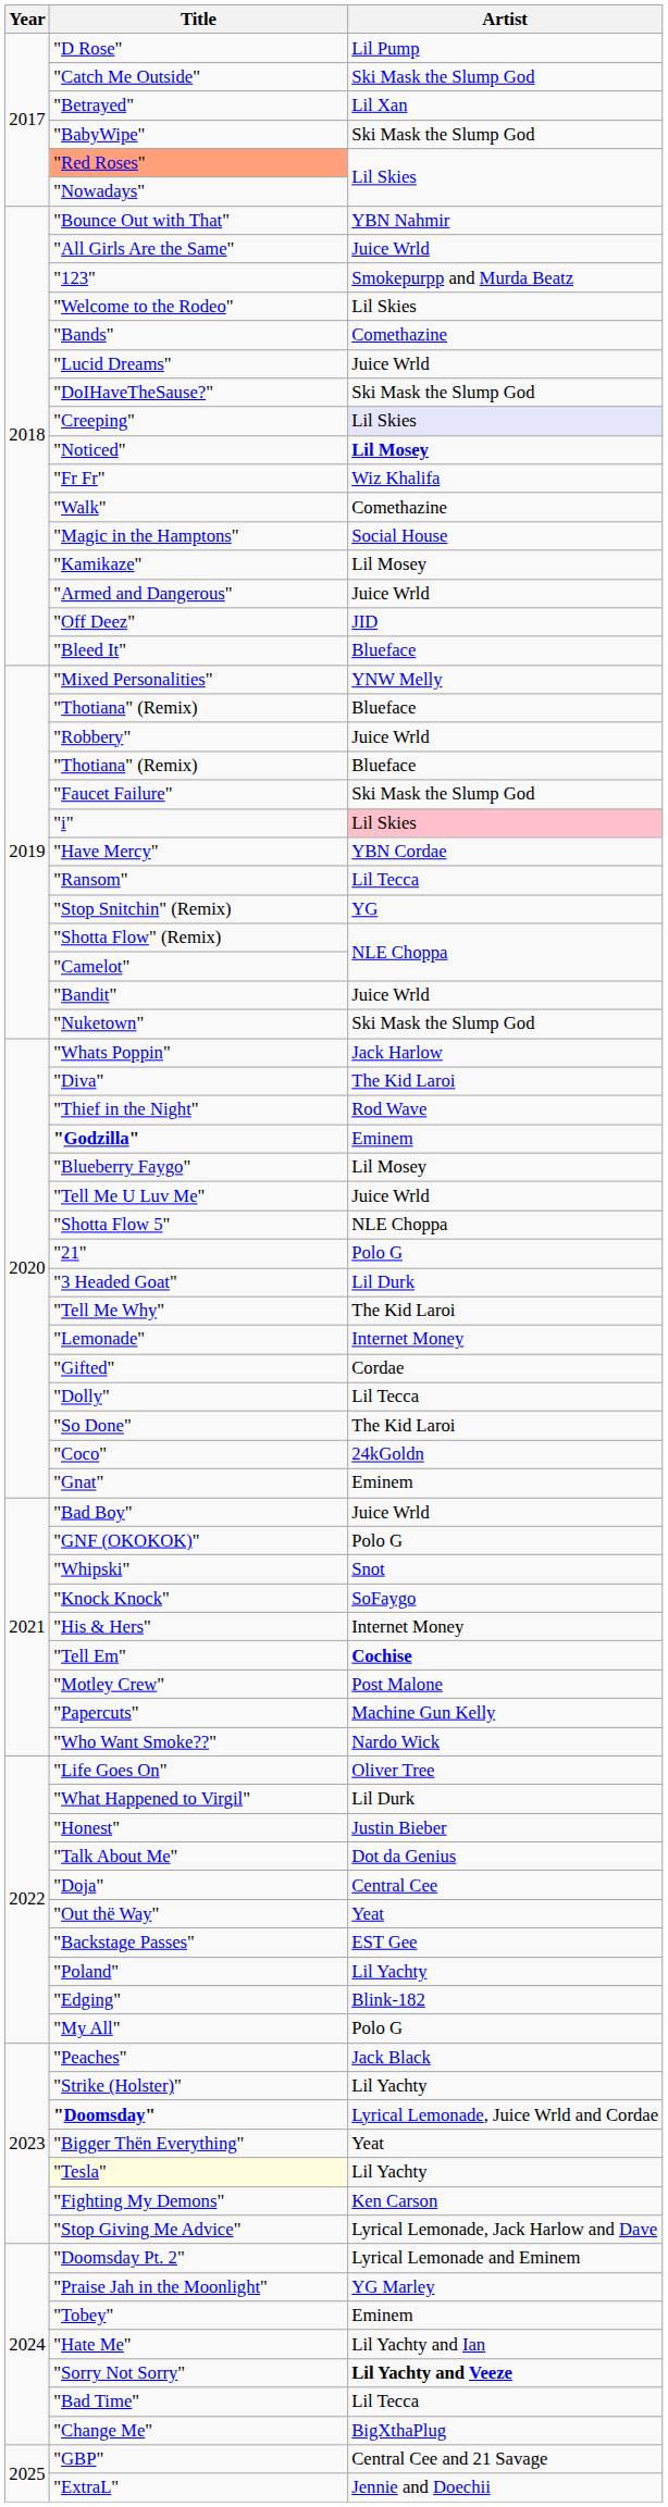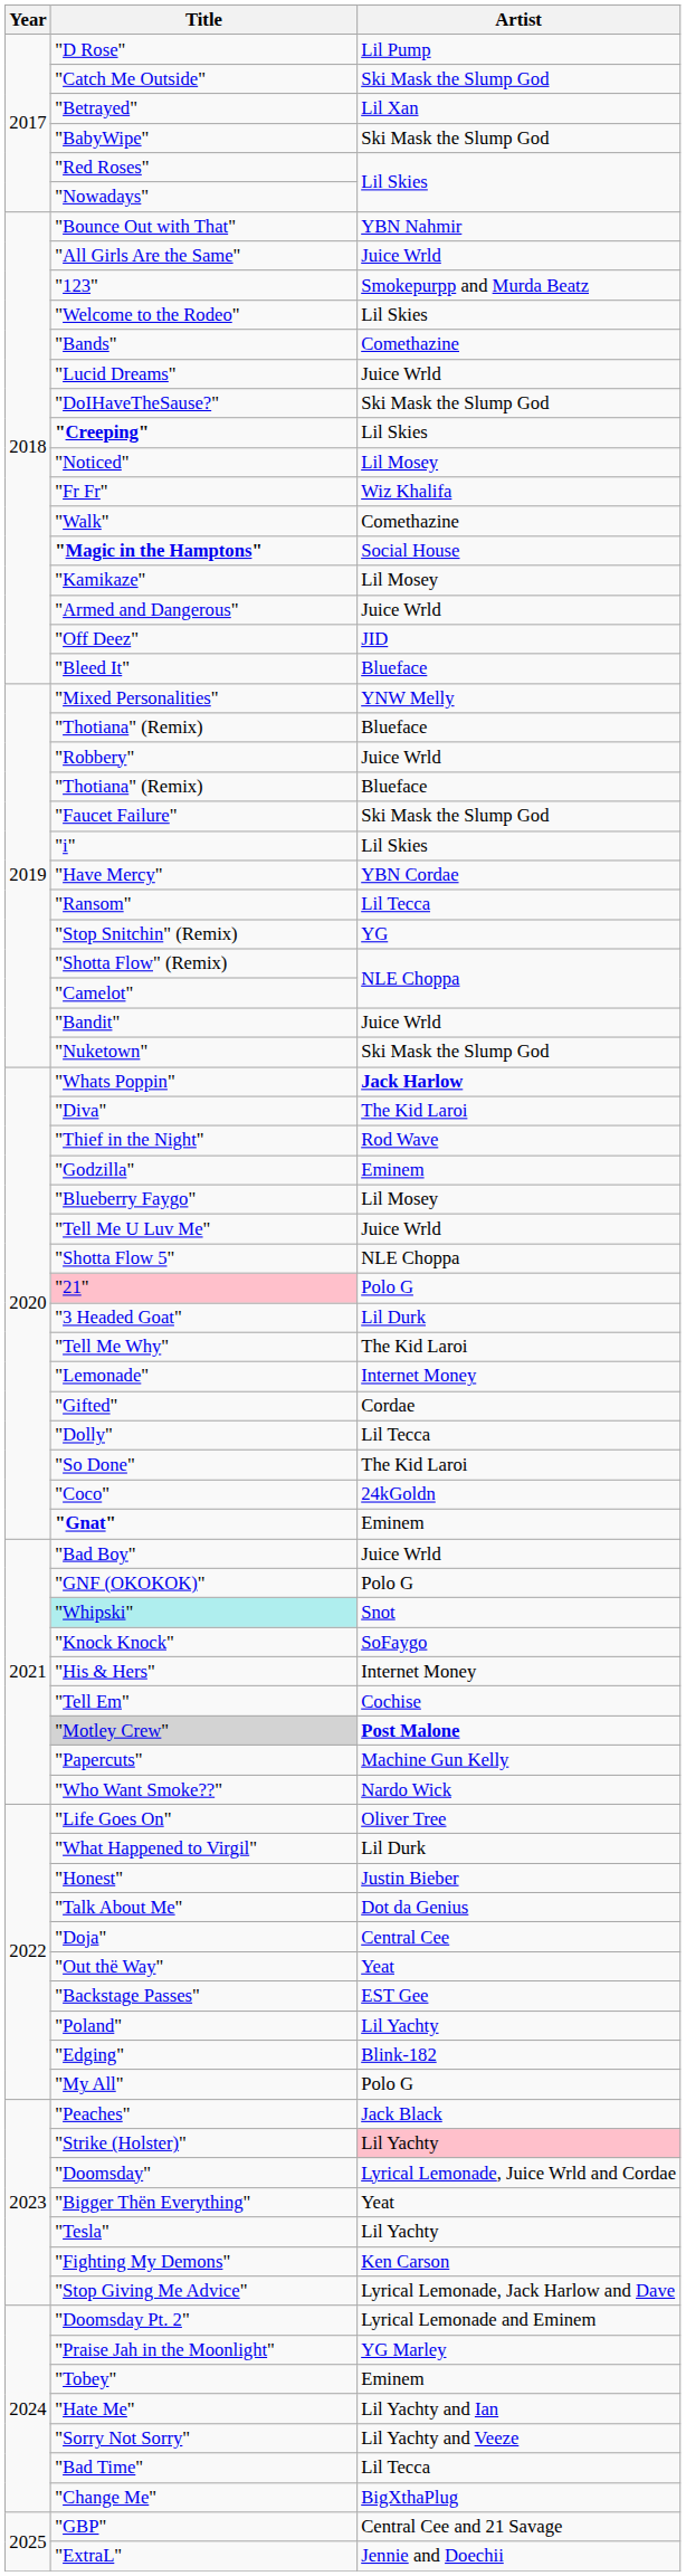"Red Roses" | Title: lightsalmon background -> no background
"Creeping" | Title: normal -> bold
"Creeping" | Artist: lavender background -> no background
"Noticed" | Artist: bold -> normal
"Magic in the Hamptons" | Title: normal -> bold
"i" | Artist: pink background -> no background
"Whats Poppin" | Artist: normal -> bold
"Godzilla" | Title: bold -> normal
"21" | Title: no background -> pink background
"Gnat" | Title: normal -> bold
"Whipski" | Title: no background -> paleturquoise background
"Tell Em" | Artist: bold -> normal
"Motley Crew" | Title: no background -> lightgrey background
"Motley Crew" | Artist: normal -> bold
"Strike (Holster)" | Artist: no background -> pink background
"Doomsday" | Title: bold -> normal
"Tesla" | Title: lightyellow background -> no background
"Sorry Not Sorry" | Artist: bold -> normal
